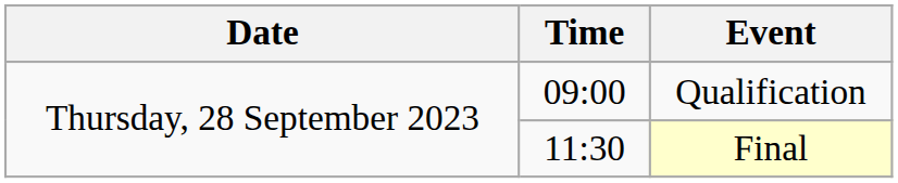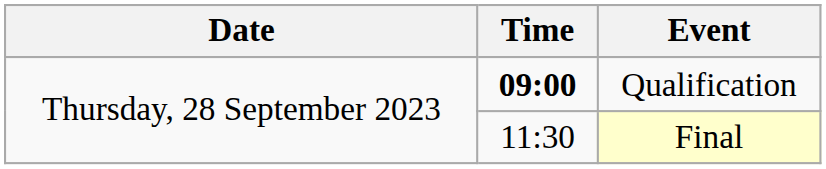Qualification | Time: normal -> bold
